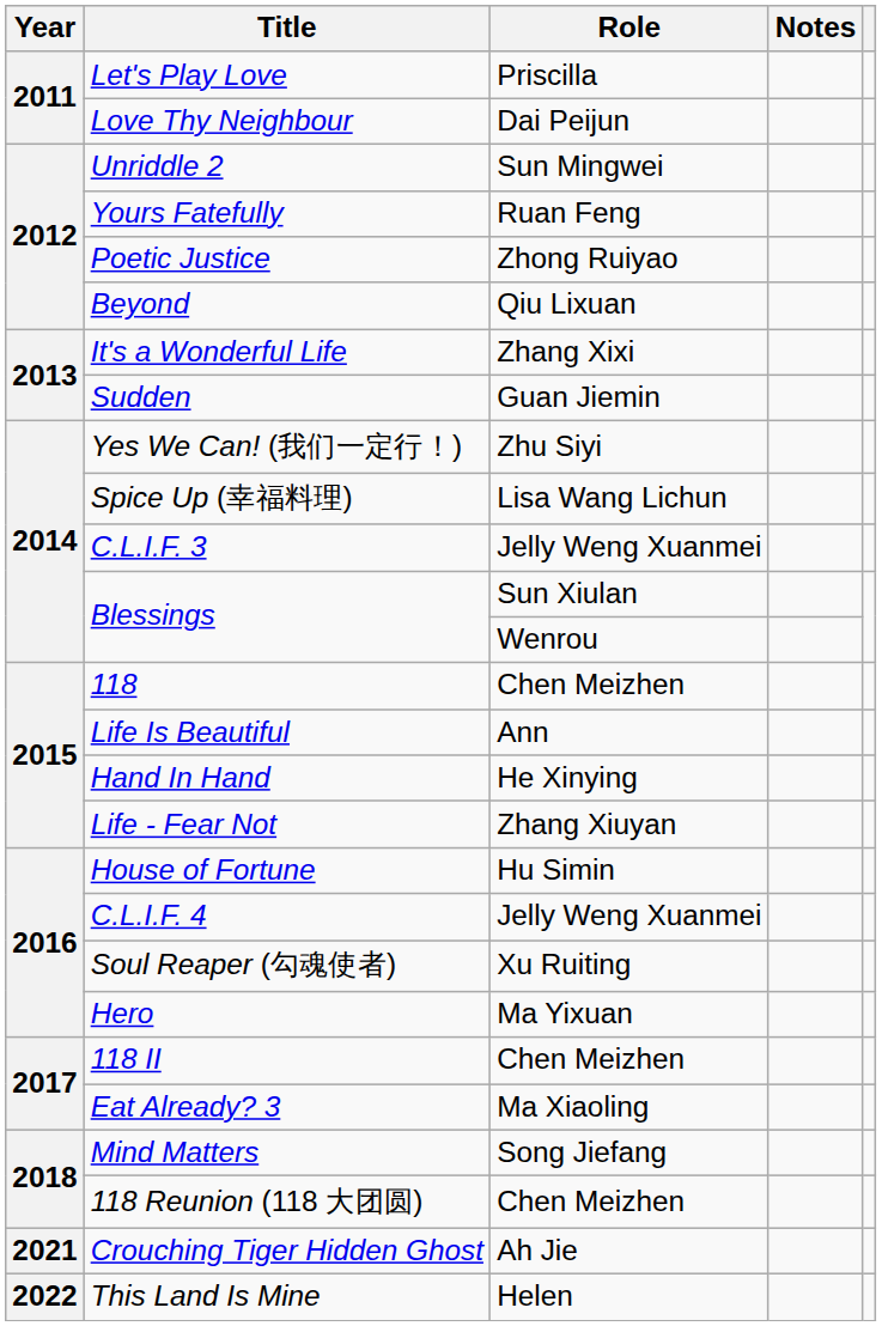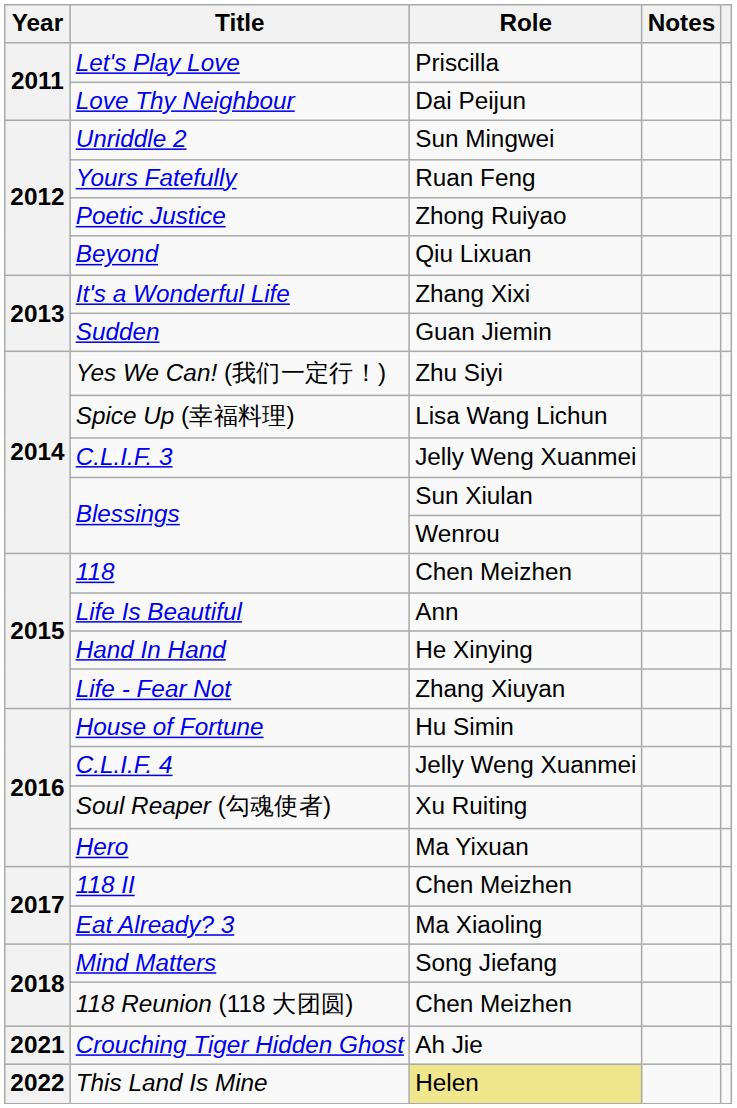This Land Is Mine | Role: no background -> khaki background
